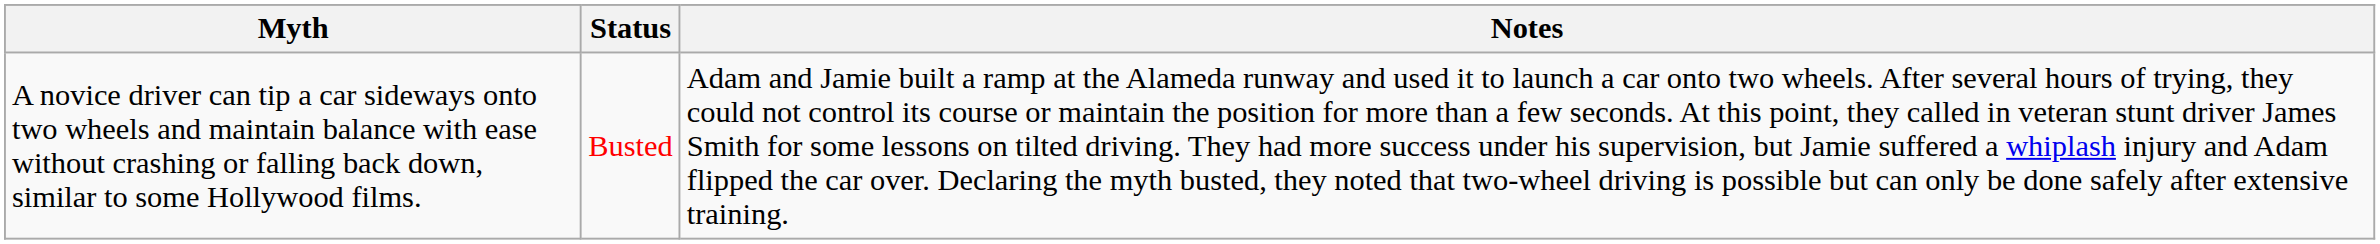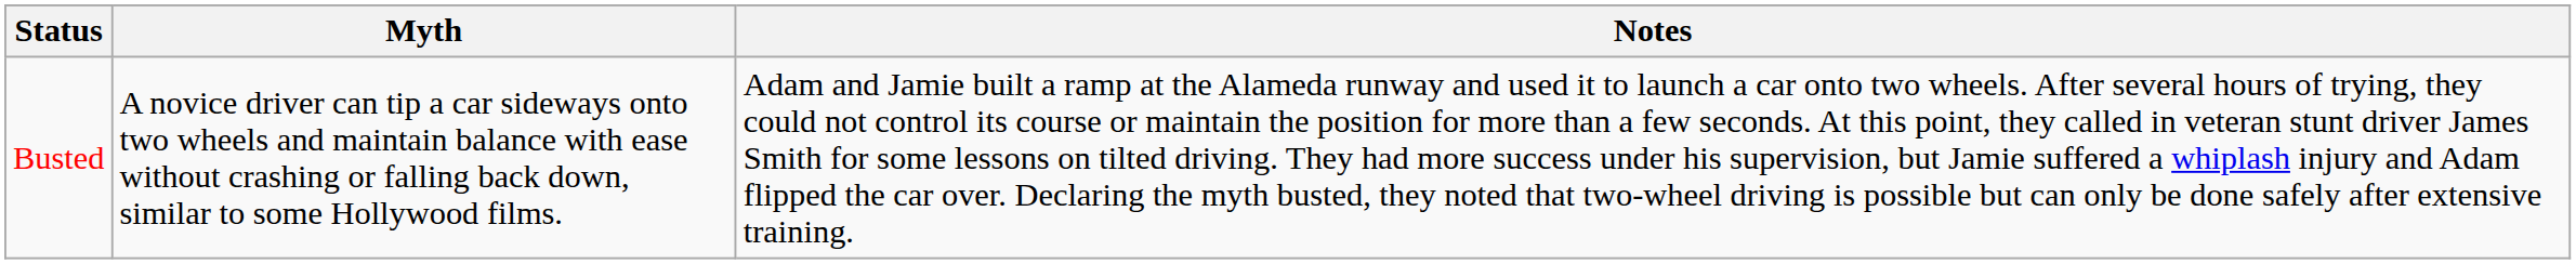columns swapped: Myth <-> Status
